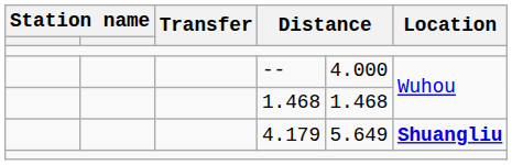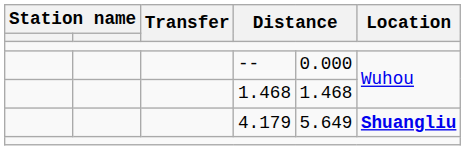-- | column 5: 4.000 -> 0.000
